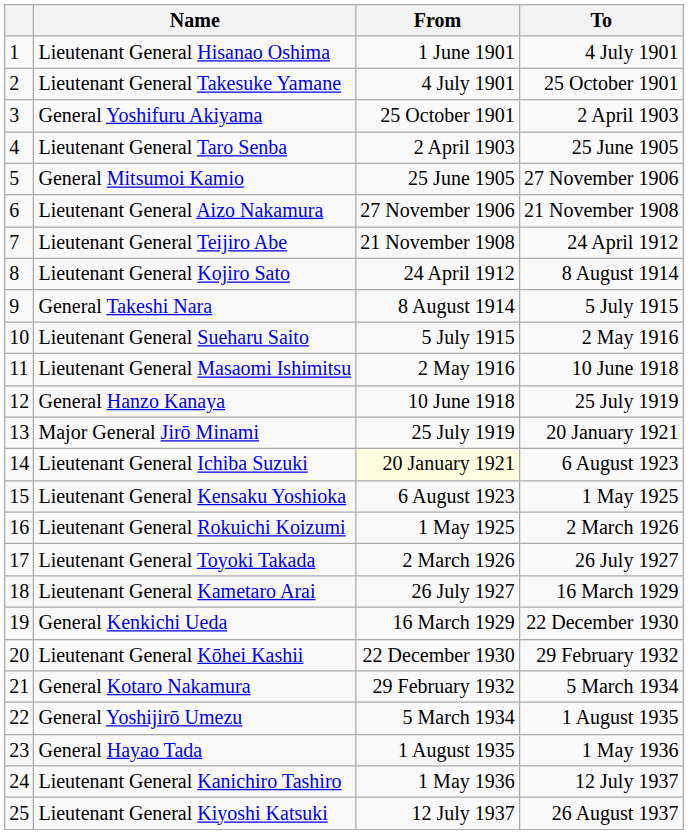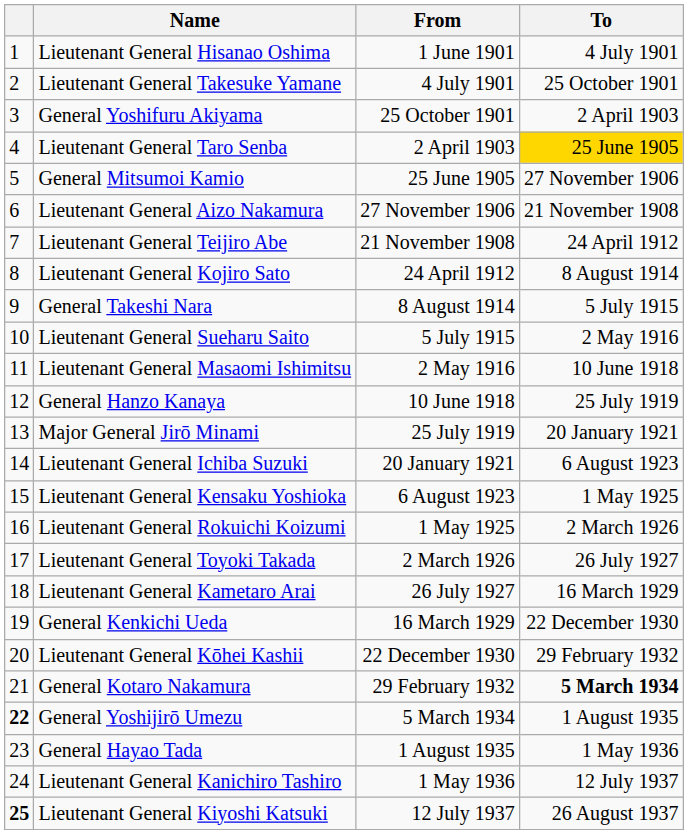Lieutenant General Taro Senba | To: no background -> gold background
Lieutenant General Ichiba Suzuki | From: lightyellow background -> no background
General Kotaro Nakamura | To: normal -> bold
General Yoshijirō Umezu | column 1: normal -> bold
Lieutenant General Kiyoshi Katsuki | column 1: normal -> bold
